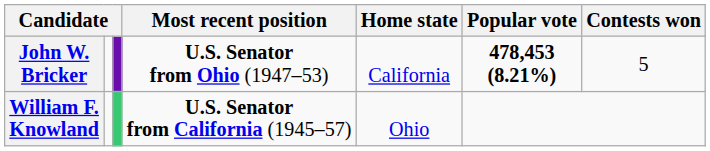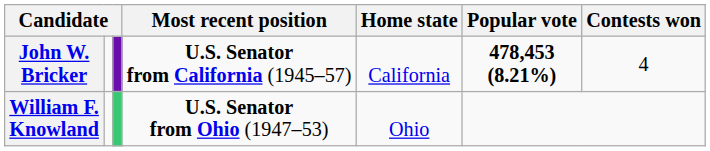John W. Bricker | Most recent position: U.S. Senator from Ohio (1947–53) -> U.S. Senator from California (1945–57)
John W. Bricker | Contests won: 5 -> 4
William F. Knowland | Most recent position: U.S. Senator from California (1945–57) -> U.S. Senator from Ohio (1947–53)
